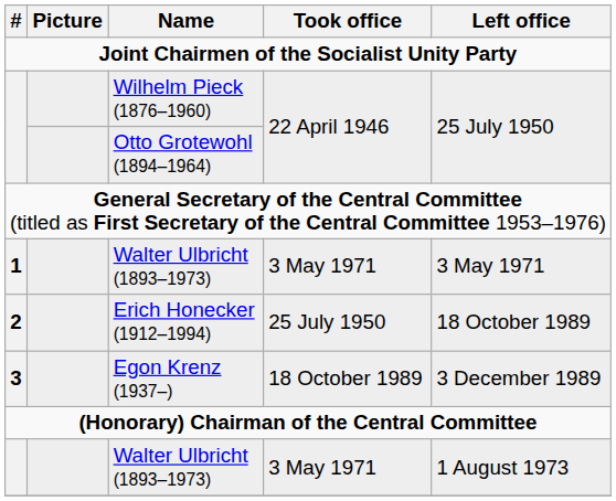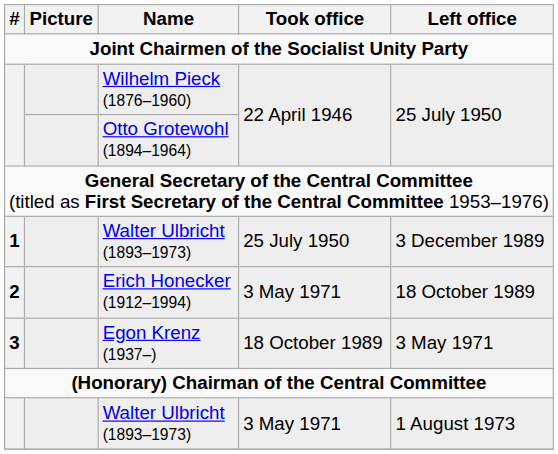1 / Walter Ulbricht (1893–1973) | Took office: 3 May 1971 -> 25 July 1950
1 / Walter Ulbricht (1893–1973) | Left office: 3 May 1971 -> 3 December 1989
Erich Honecker (1912–1994) | Took office: 25 July 1950 -> 3 May 1971
Egon Krenz (1937–) | Left office: 3 December 1989 -> 3 May 1971
